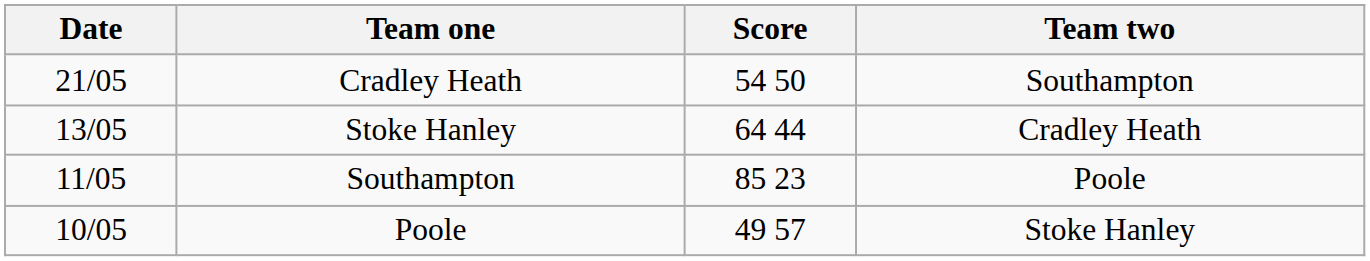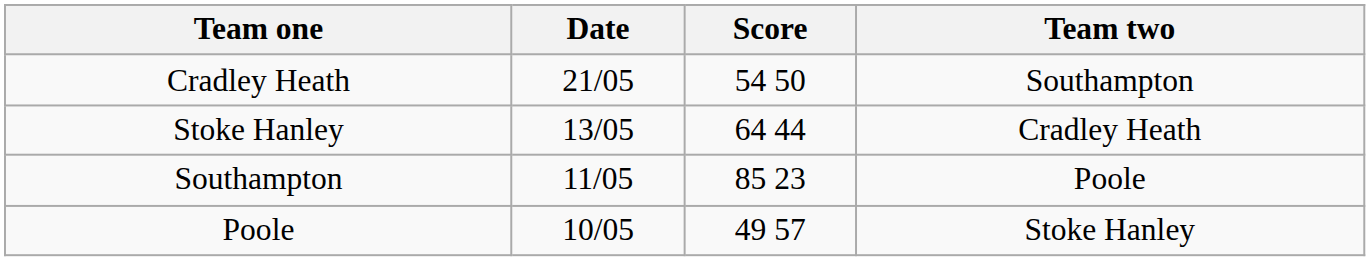columns swapped: Date <-> Team one
